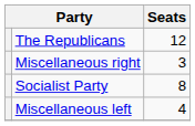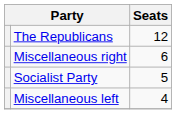Miscellaneous right | Seats: 3 -> 6
Socialist Party | Seats: 8 -> 5
